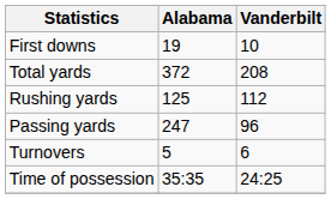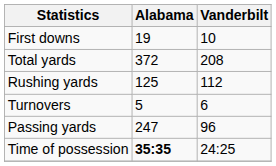rows swapped: Passing yards <-> Turnovers
Time of possession | Alabama: normal -> bold
